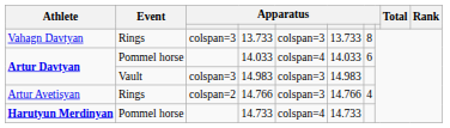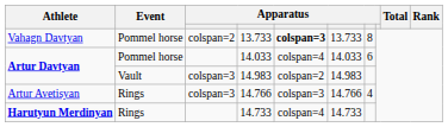row 3 | Event: Rings -> Pommel horse
row 3 | column 3: colspan=3 -> colspan=2
row 3 | column 5: normal -> bold
row 5 | column 5: colspan=3 -> colspan=2
row 6 | column 3: colspan=2 -> colspan=3
row 7 | Event: Pommel horse -> Rings
